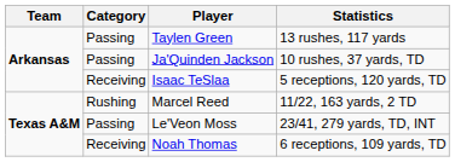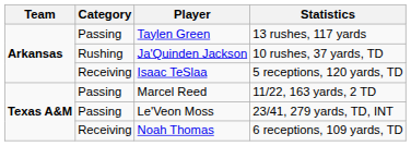Ja'Quinden Jackson | Category: Passing -> Rushing
Marcel Reed | Category: Rushing -> Passing
